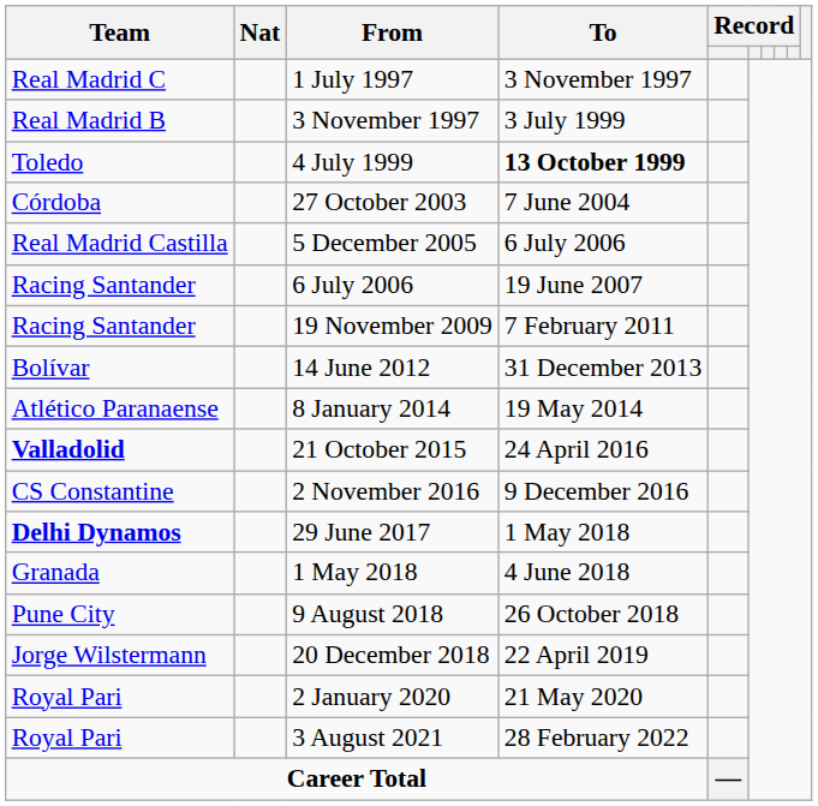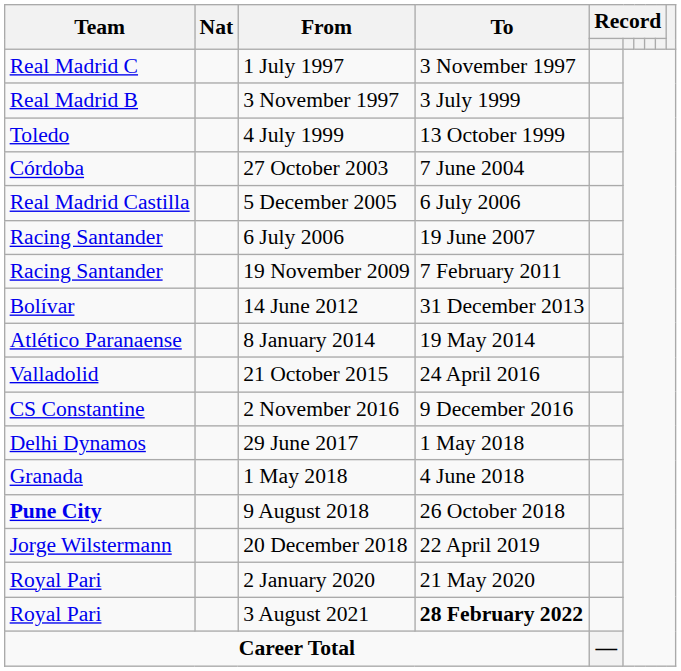4 July 1999 | To: bold -> normal
21 October 2015 | Team: bold -> normal
29 June 2017 | Team: bold -> normal
9 August 2018 | Team: normal -> bold
3 August 2021 | To: normal -> bold
